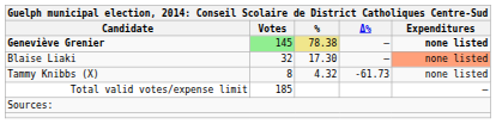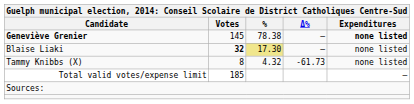Geneviève Grenier | Votes: lightgreen background -> no background
Geneviève Grenier | %: khaki background -> no background
Blaise Liaki | Votes: normal -> bold
Blaise Liaki | %: no background -> khaki background
Blaise Liaki | Expenditures: lightsalmon background -> no background
